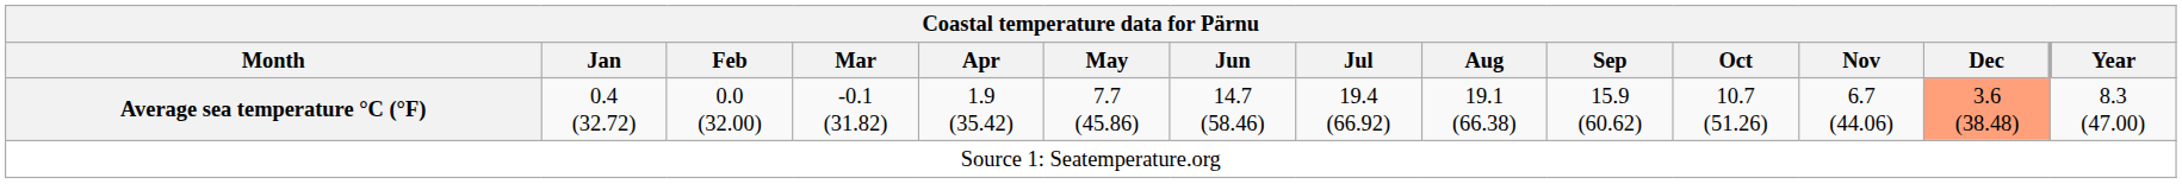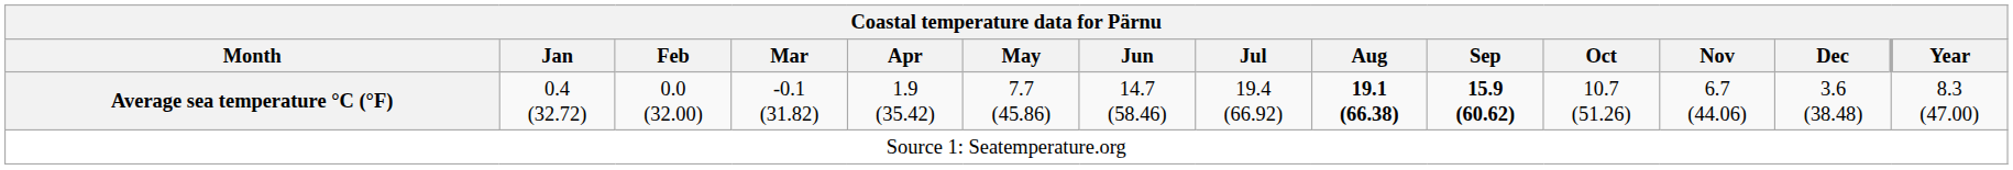row 3 | Aug: normal -> bold
row 3 | Sep: normal -> bold
row 3 | Dec: lightsalmon background -> no background
